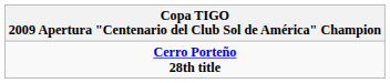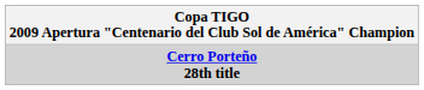row 2 | column 1: no background -> lightgrey background
